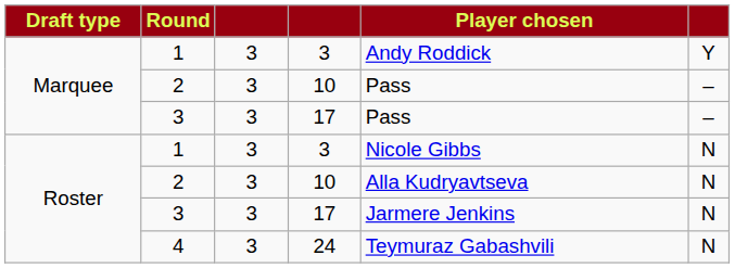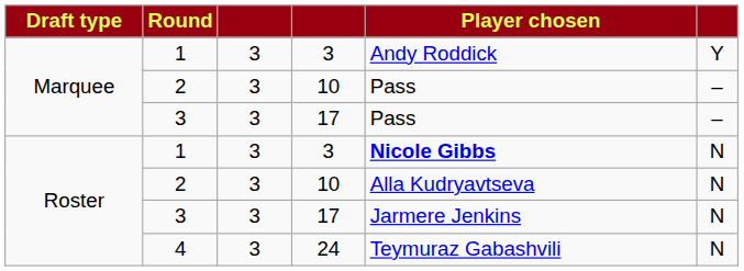Roster / 1 | Player chosen: normal -> bold
